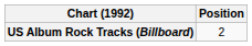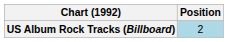US Album Rock Tracks (Billboard) | Position: no background -> lightblue background
